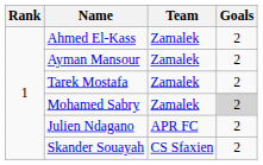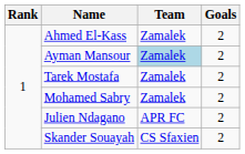Ayman Mansour | Team: no background -> lightblue background
Mohamed Sabry | Goals: lightgrey background -> no background
